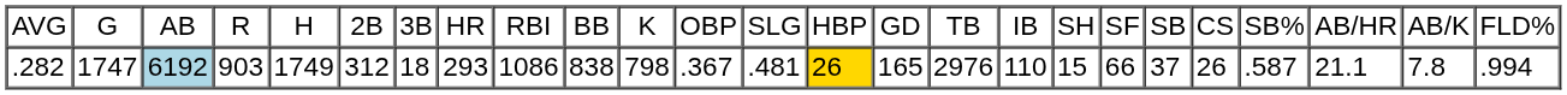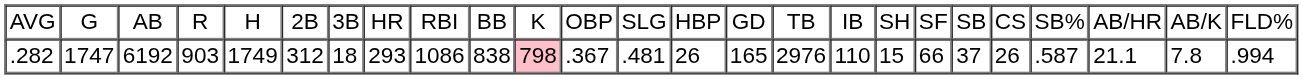.282 | column 3: lightblue background -> no background
.282 | column 11: no background -> pink background
.282 | column 14: gold background -> no background
